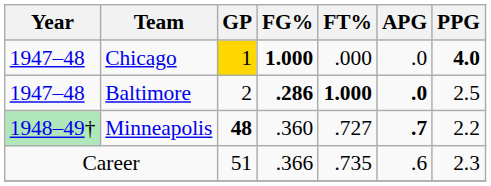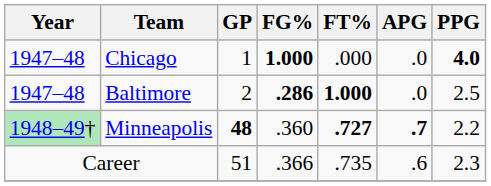Chicago | GP: gold background -> no background
Baltimore | APG: bold -> normal
Minneapolis | FT%: normal -> bold
